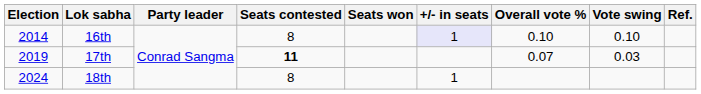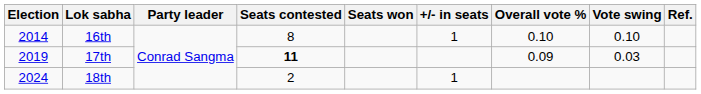16th | +/- in seats: lavender background -> no background
17th | Overall vote %: 0.07 -> 0.09
18th | Seats contested: 8 -> 2
